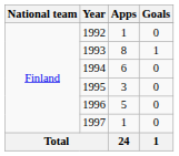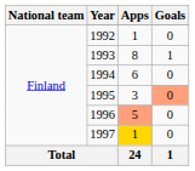1995 | Goals: no background -> lightsalmon background
1996 | Apps: no background -> lightsalmon background
1997 | Apps: no background -> gold background
